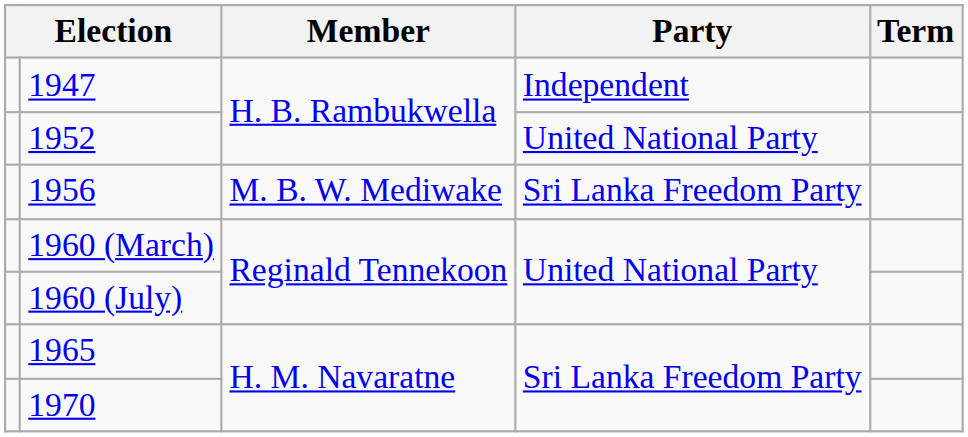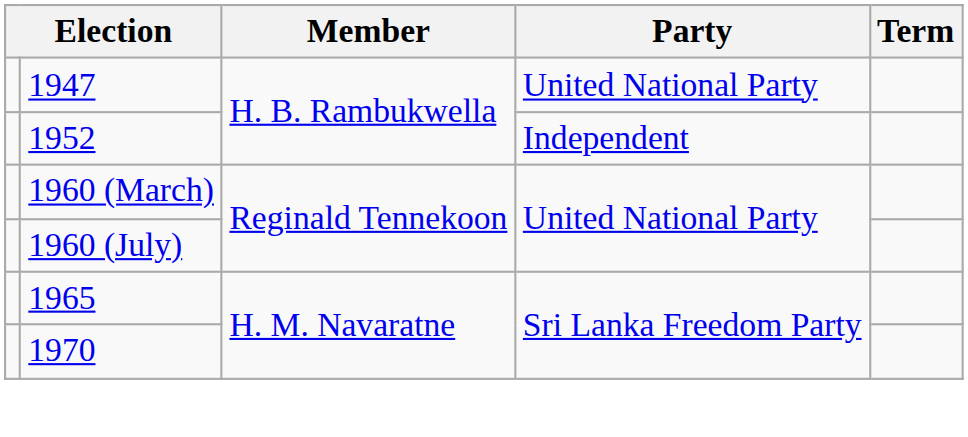1947 | Party: Independent -> United National Party
1952 | Party: United National Party -> Independent
- row: 1956 | M. B. W. Mediwake | Sri Lanka Freedom Party
